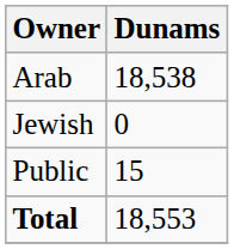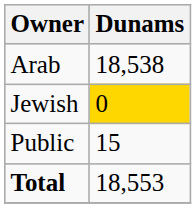Jewish | Dunams: no background -> gold background
